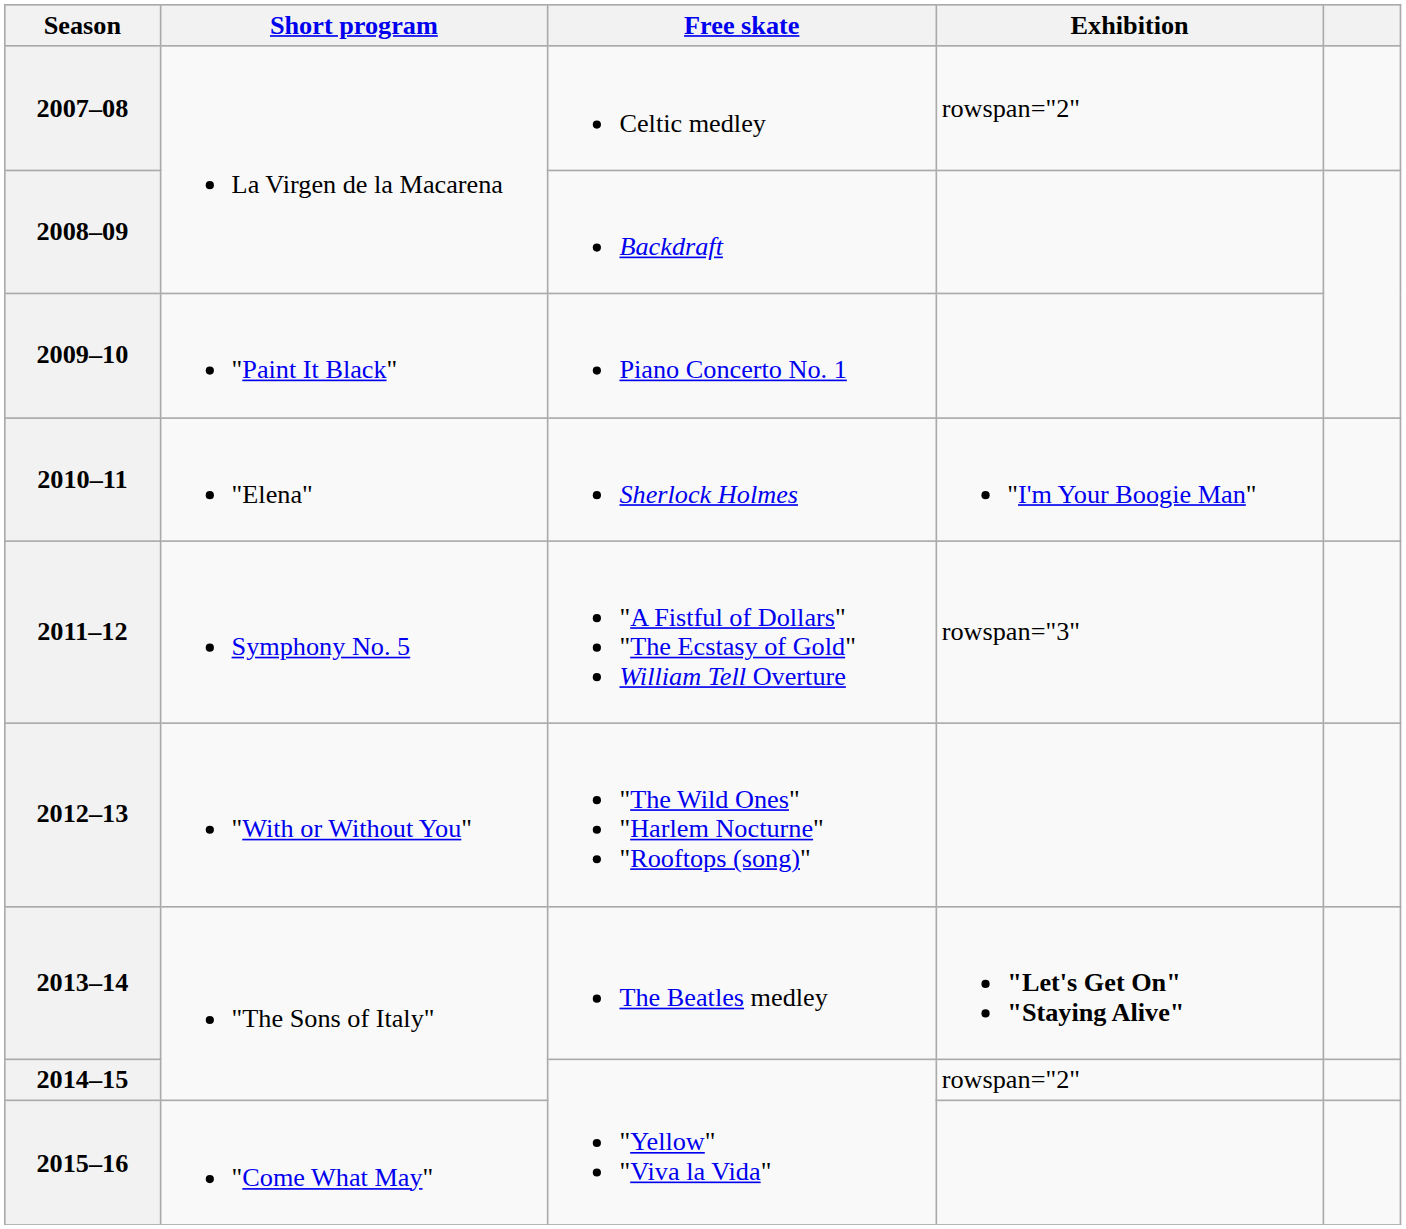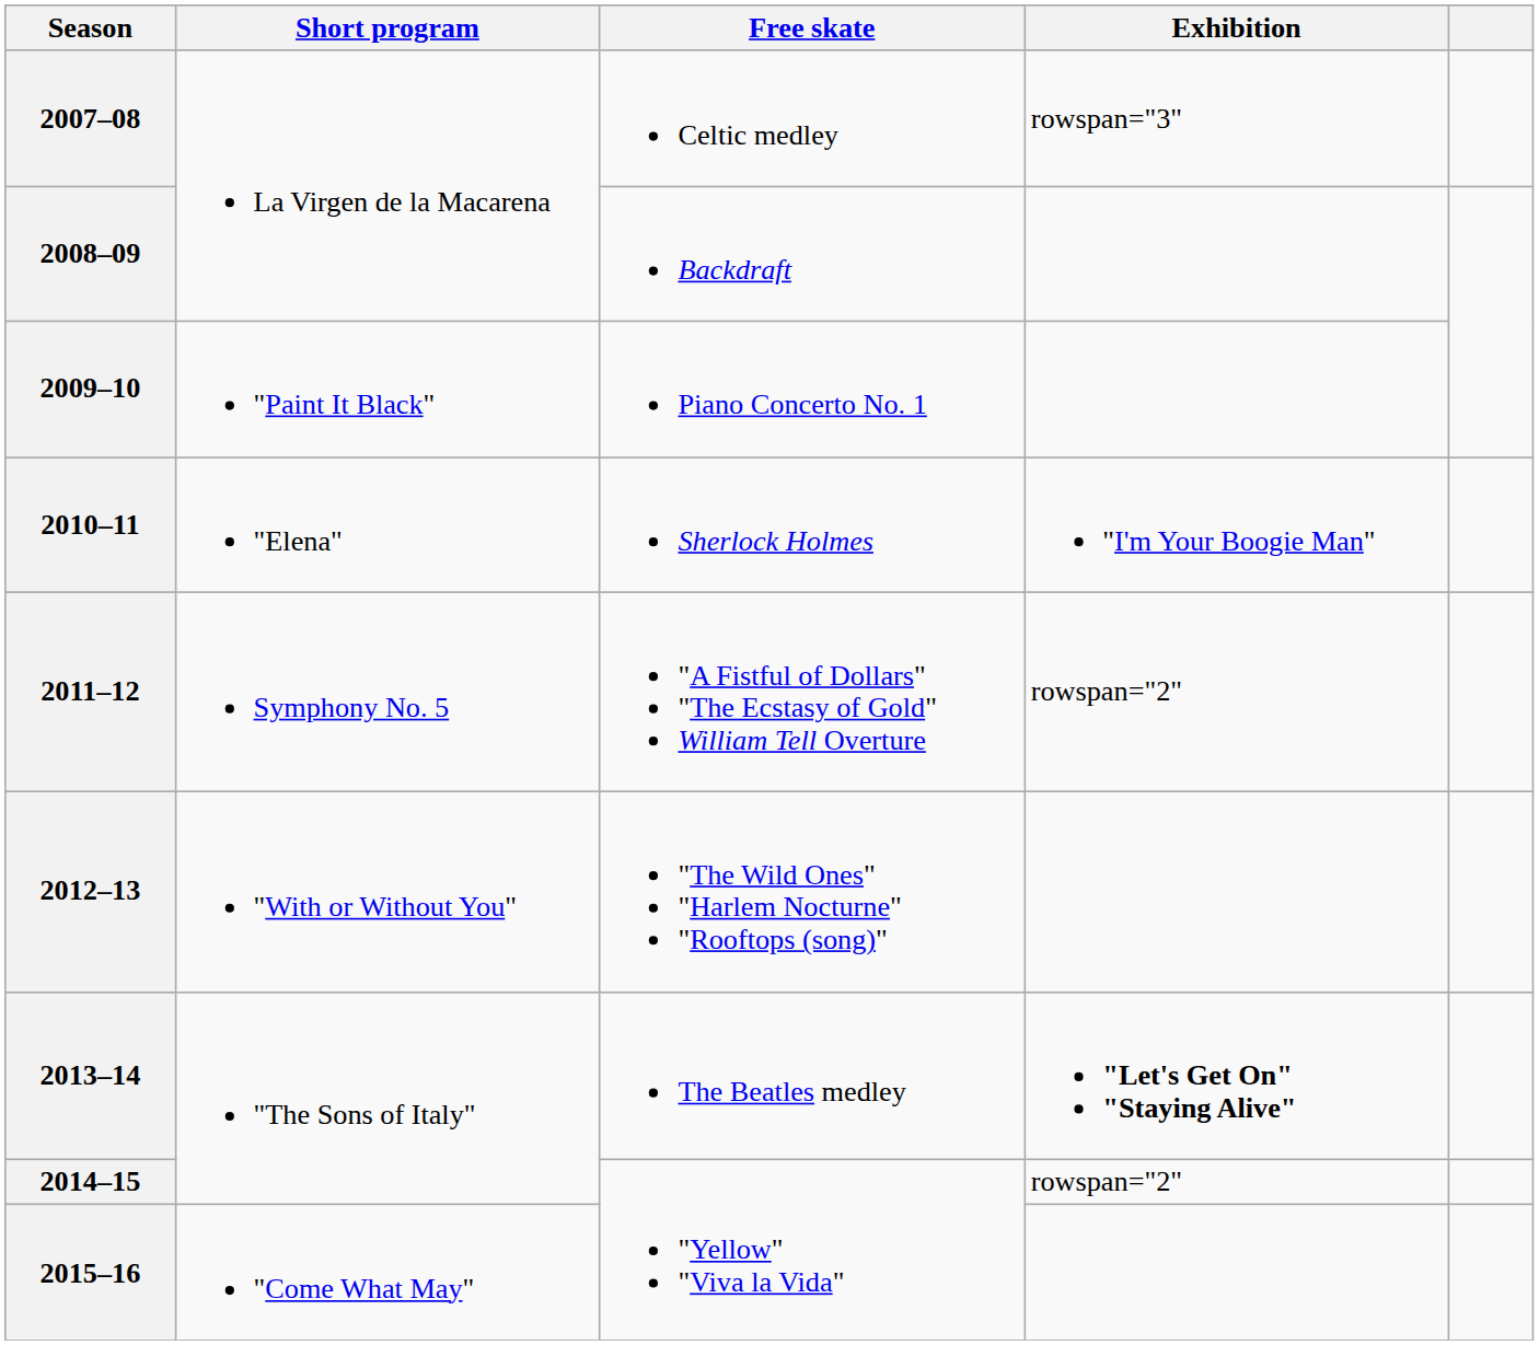2007–08 | Exhibition: rowspan="2" -> rowspan="3"
2011–12 | Exhibition: rowspan="3" -> rowspan="2"
